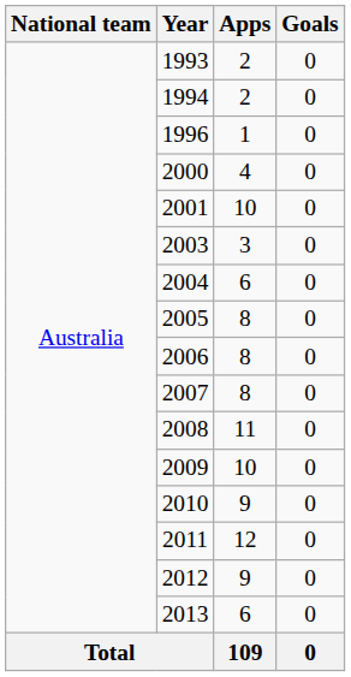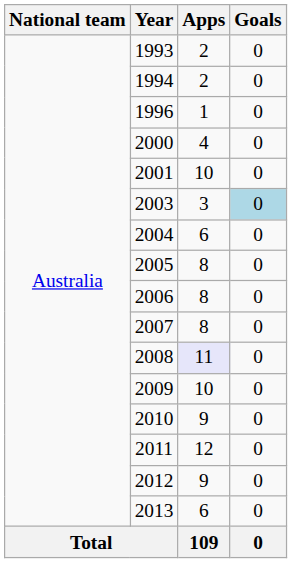2003 | Goals: no background -> lightblue background
2008 | Apps: no background -> lavender background
